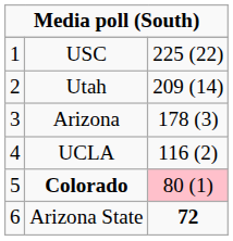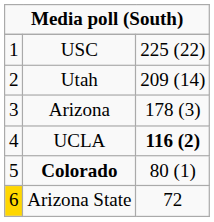UCLA | column 3: normal -> bold
Colorado | column 3: pink background -> no background
Arizona State | column 1: no background -> gold background
Arizona State | column 3: bold -> normal
